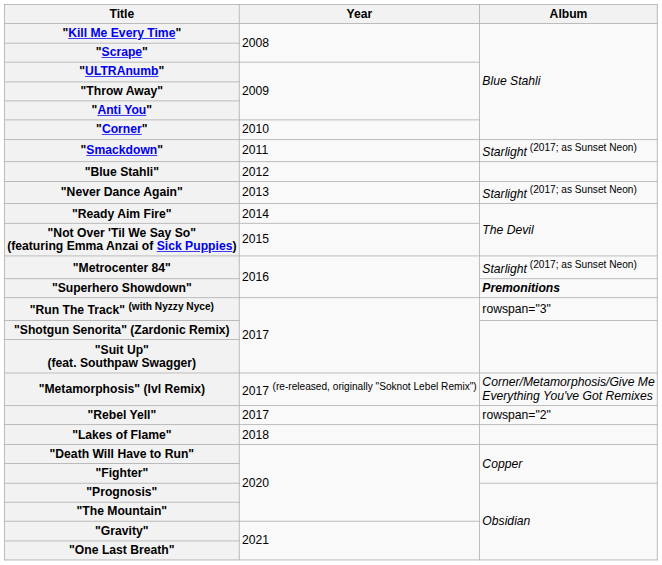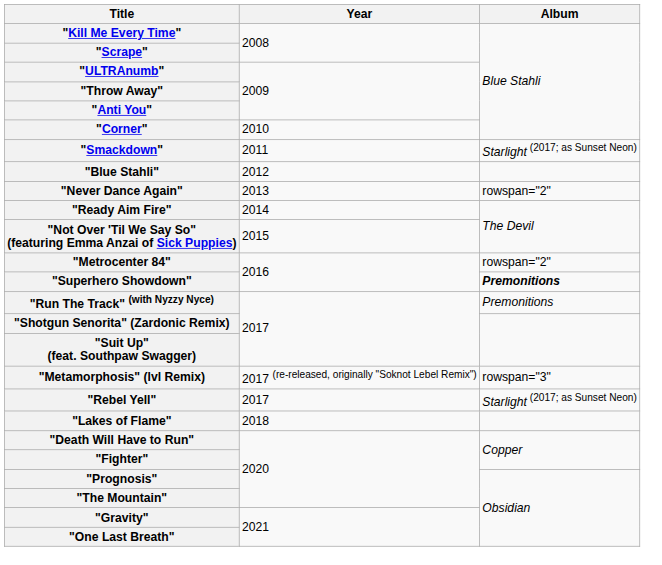"Never Dance Again" | Album: Starlight (2017; as Sunset Neon) -> rowspan="2"
"Metrocenter 84" | Album: Starlight (2017; as Sunset Neon) -> rowspan="2"
"Run The Track" (with Nyzzy Nyce) | Album: rowspan="3" -> Premonitions
"Metamorphosis" (lvl Remix) | Album: Corner/Metamorphosis/Give Me Everything You've Got Remixes -> rowspan="3"
"Rebel Yell" | Album: rowspan="2" -> Starlight (2017; as Sunset Neon)
